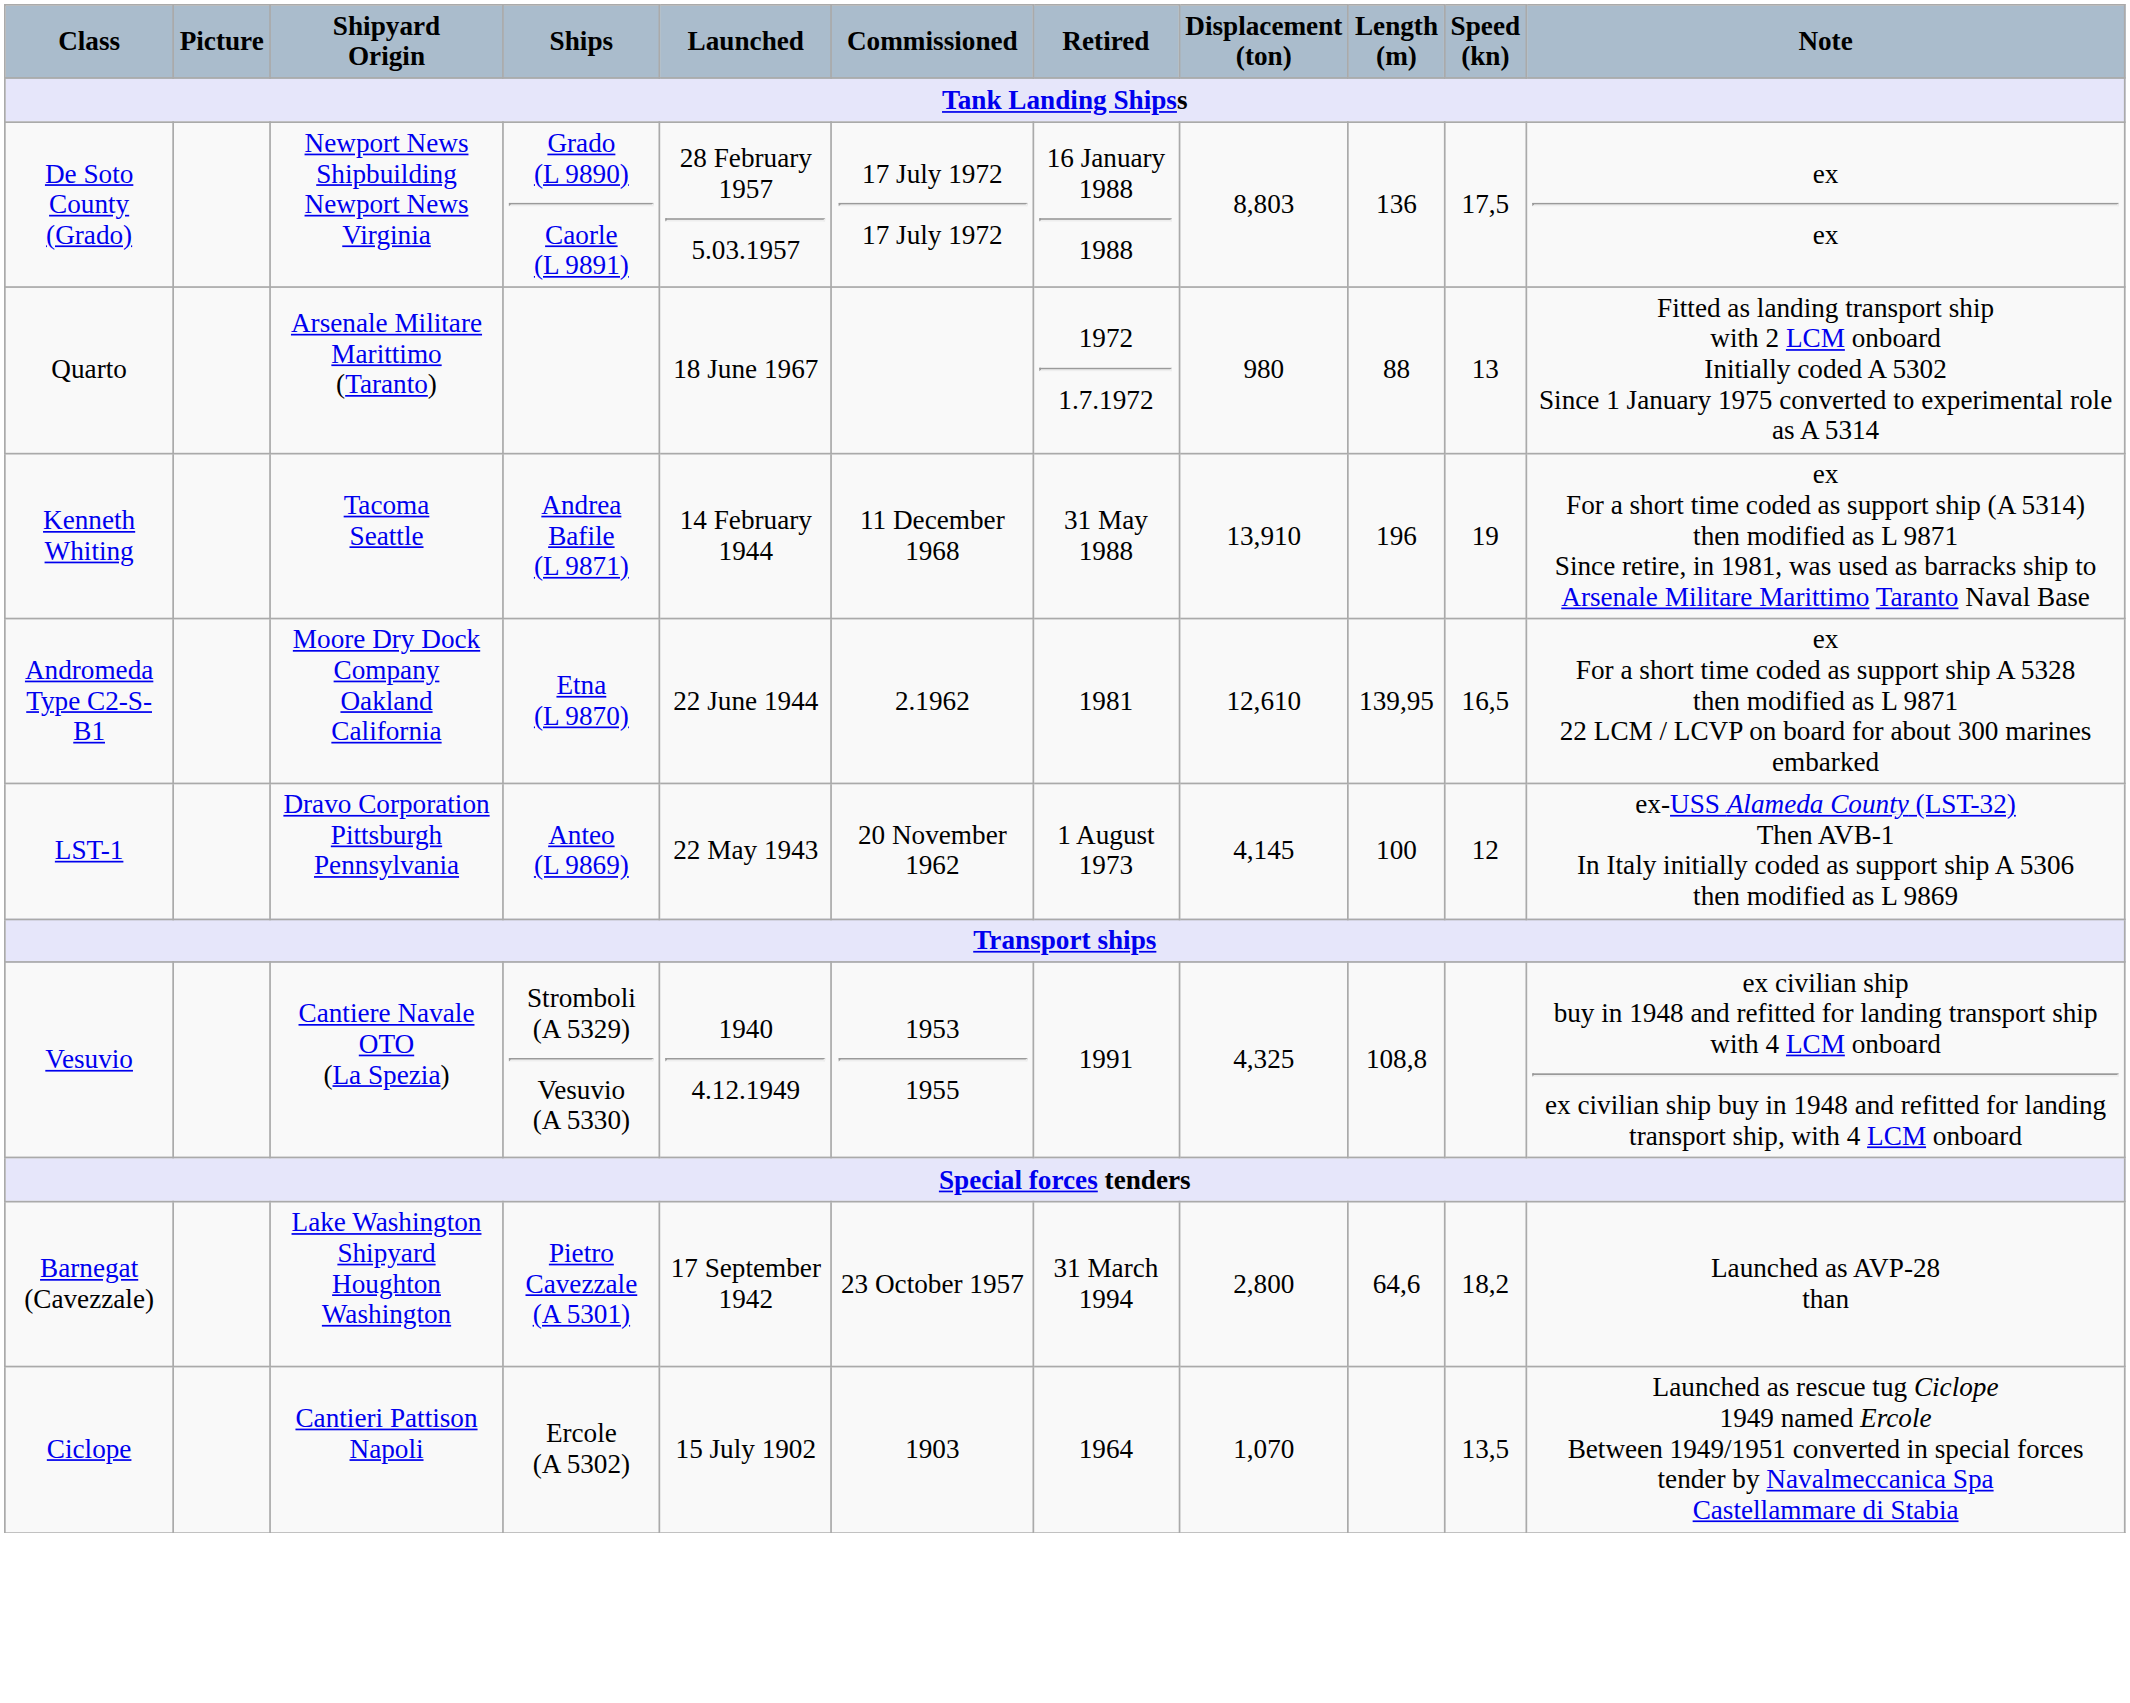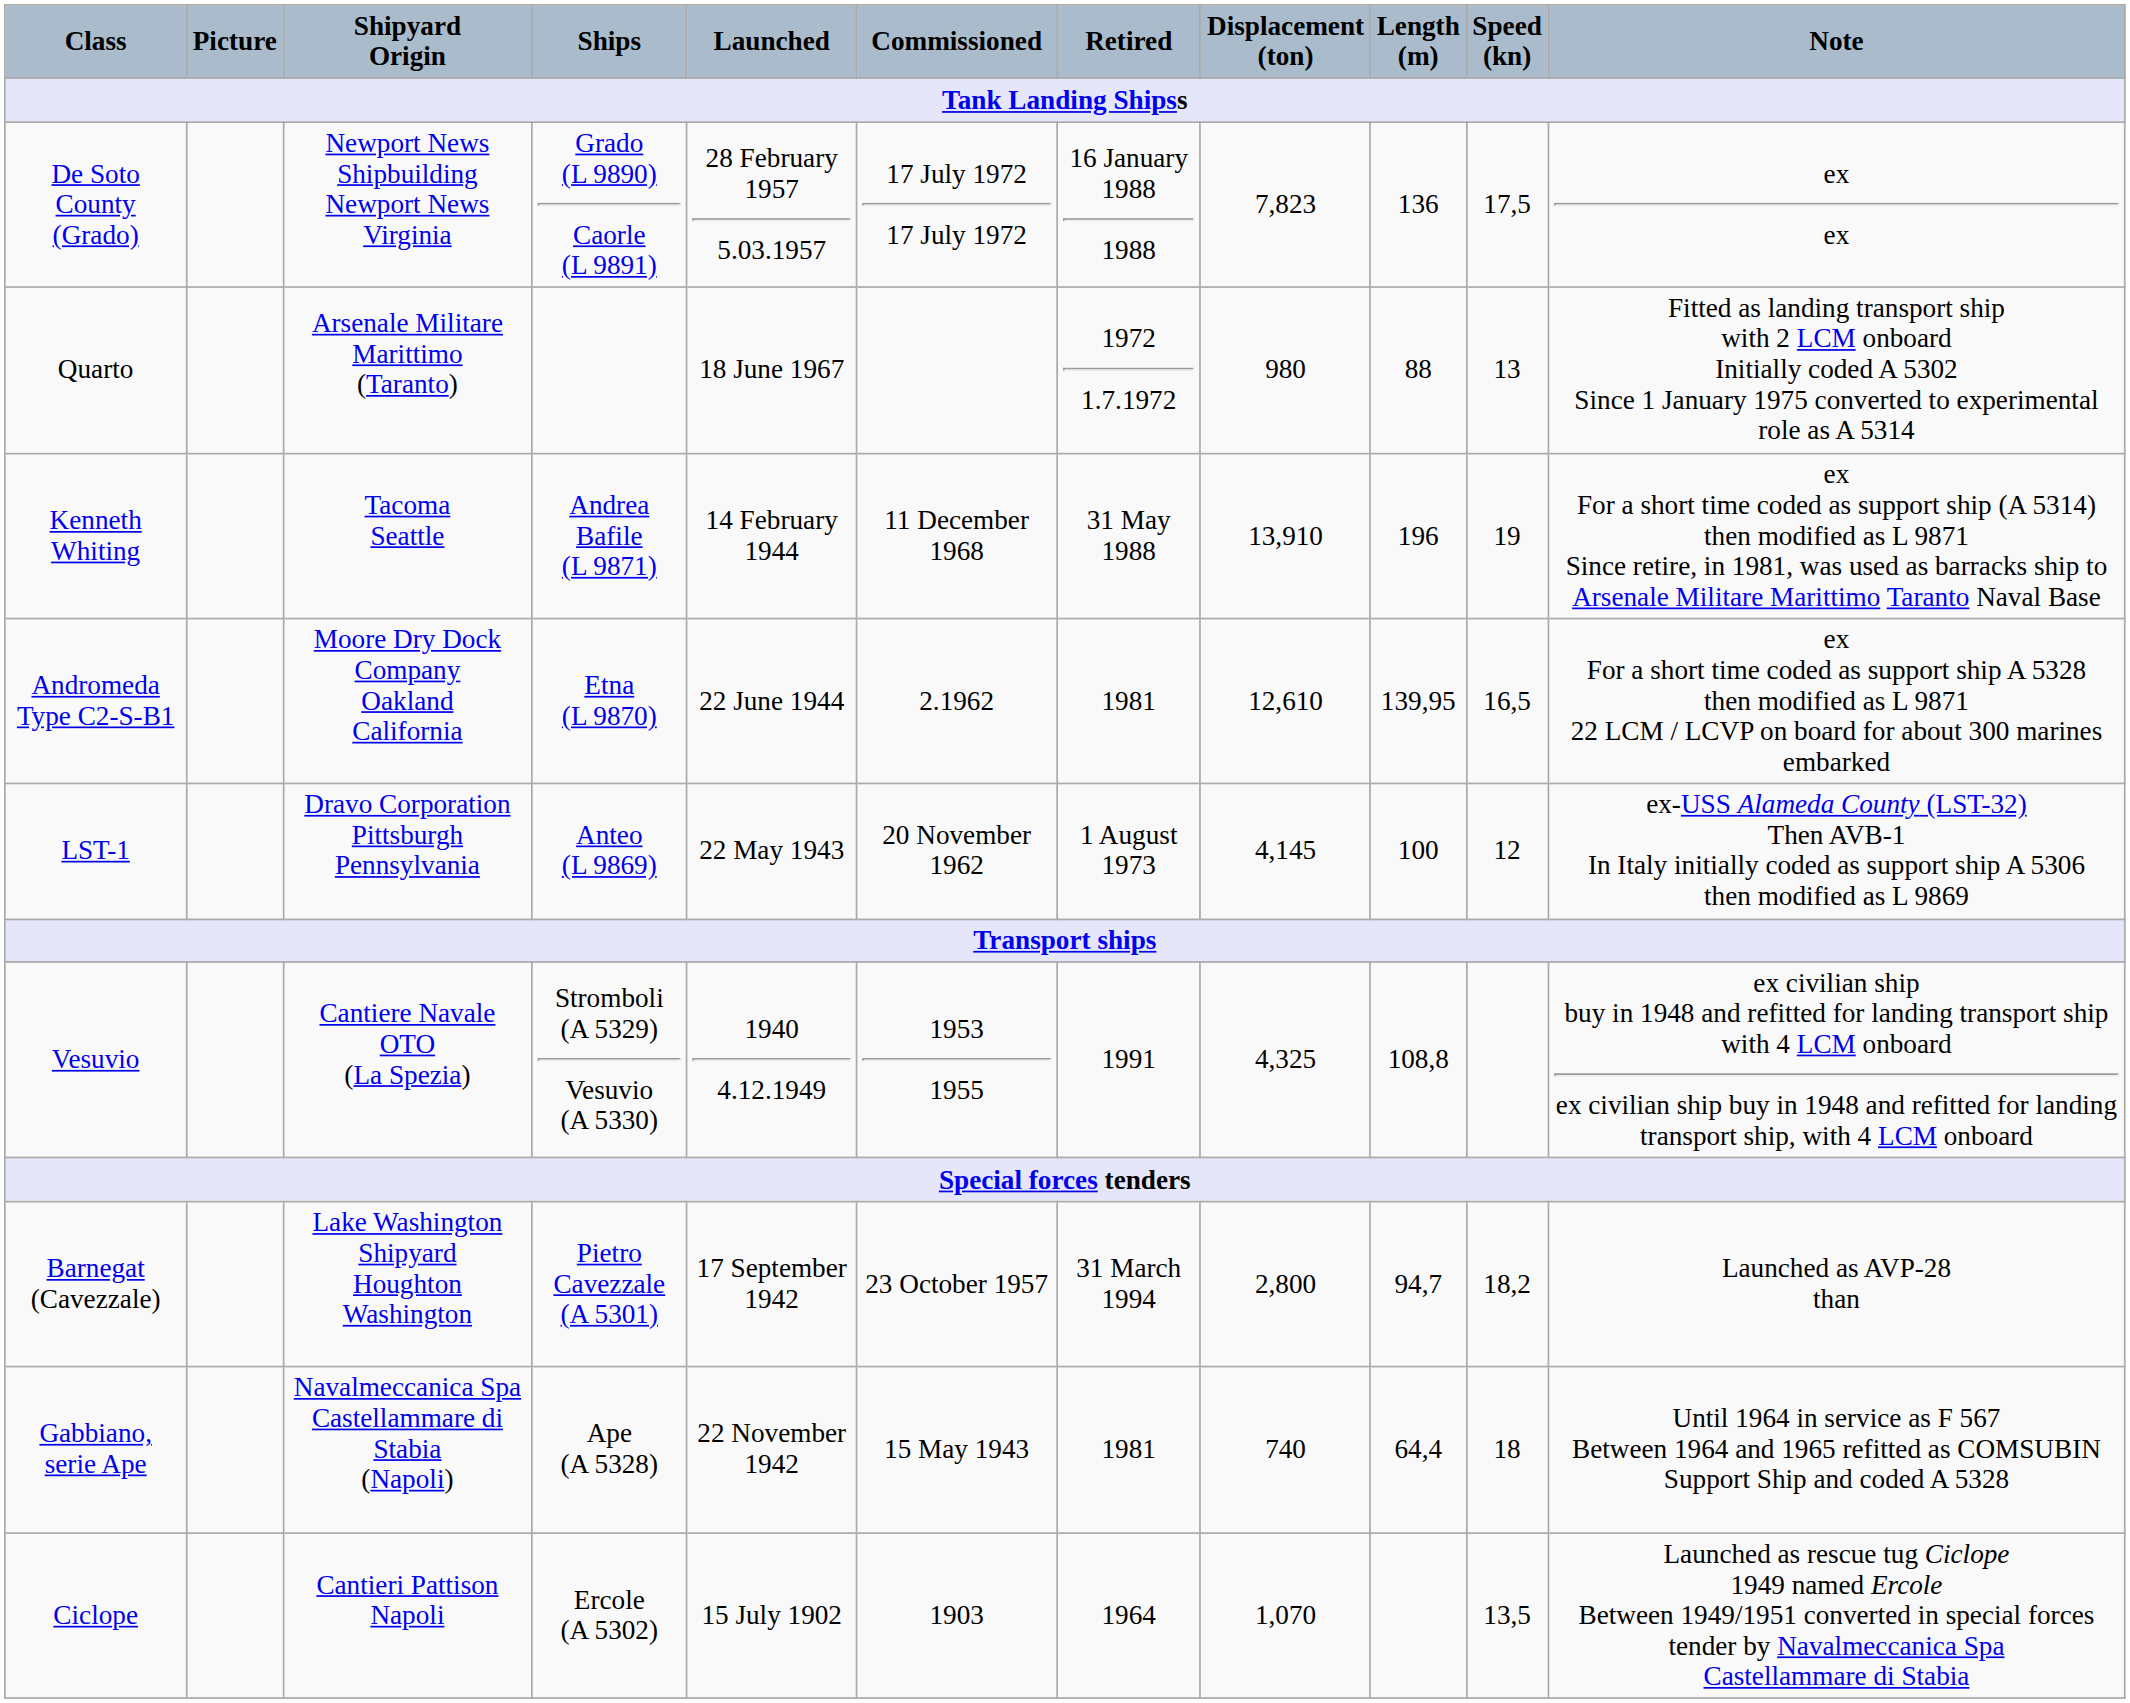De Soto County (Grado) | Displacement (ton): 8,803 -> 7,823
Barnegat (Cavezzale) | Length (m): 64,6 -> 94,7
+ row: Gabbiano, serie Ape | Navalmeccanica Spa Castellammare di Stabia (Napoli) | Ape (A 5328) | 22 November 1942 | 15 May 1943 | 1981 | 740 | 64,4 | 18 | Until 1964 in service as F 567 Between 1964 and 1965 refitted as COMSUBIN Support Ship and coded A 5328
